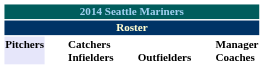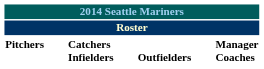Pitchers | column 1: lavender background -> no background
